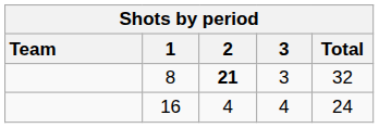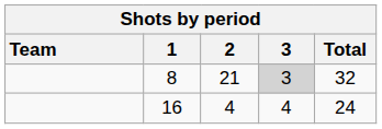8 | 2: bold -> normal
8 | 3: no background -> lightgrey background
